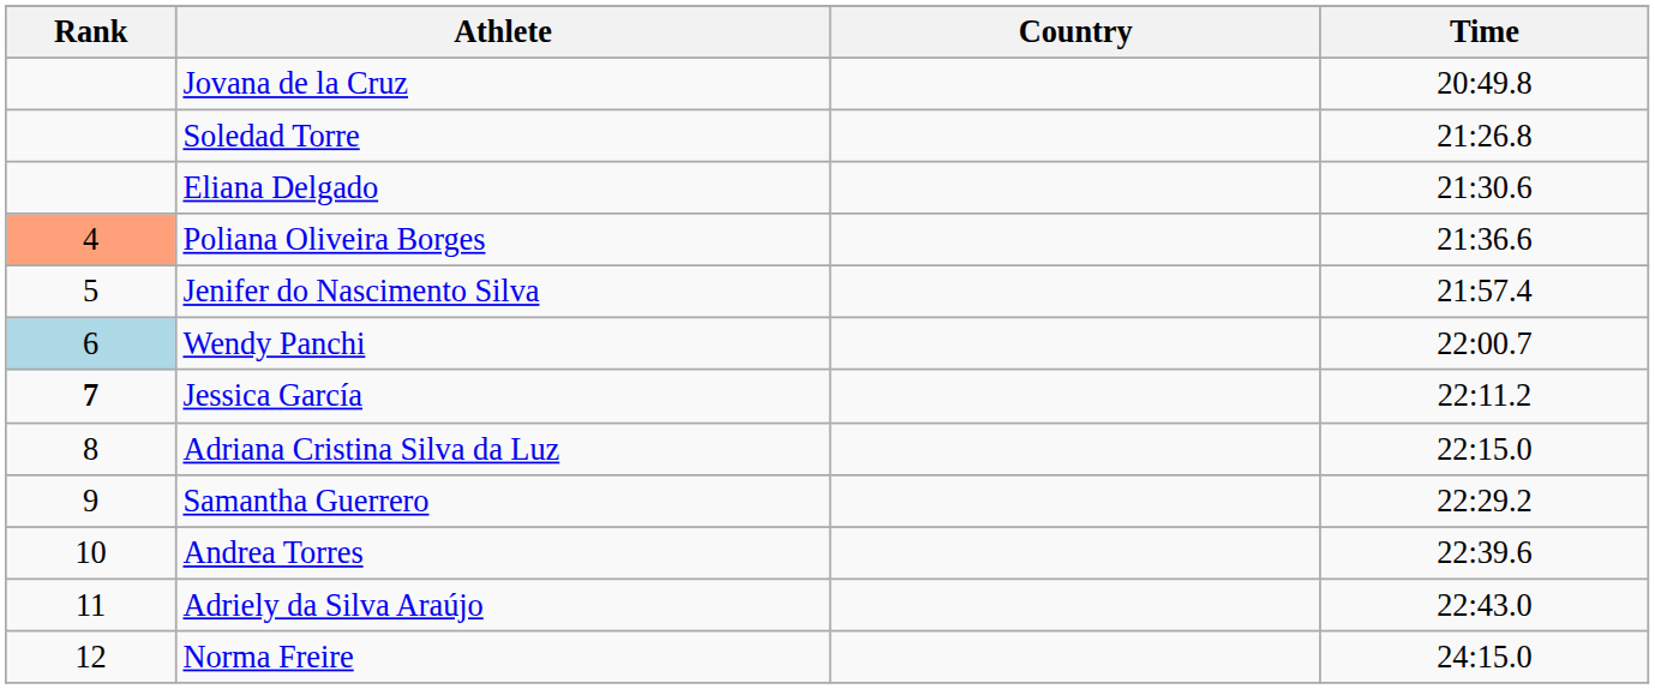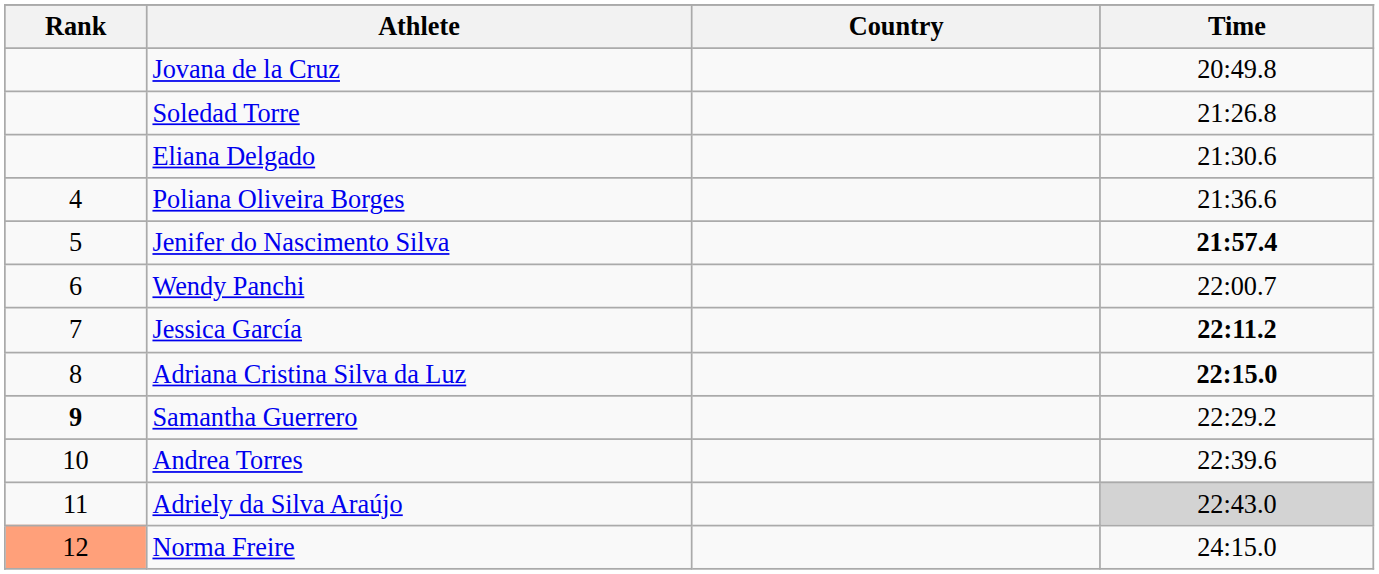Poliana Oliveira Borges | Rank: lightsalmon background -> no background
Jenifer do Nascimento Silva | Time: normal -> bold
Wendy Panchi | Rank: lightblue background -> no background
Jessica García | Rank: bold -> normal
Jessica García | Time: normal -> bold
Adriana Cristina Silva da Luz | Time: normal -> bold
Samantha Guerrero | Rank: normal -> bold
Adriely da Silva Araújo | Time: no background -> lightgrey background
Norma Freire | Rank: no background -> lightsalmon background
